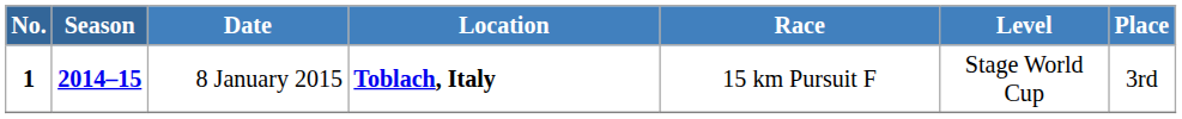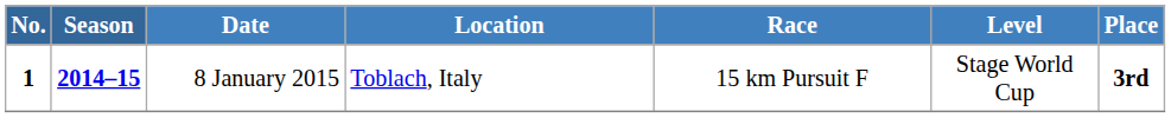8 January 2015 | Location: bold -> normal
8 January 2015 | Place: normal -> bold
